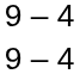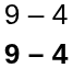row 2 | column 1: normal -> bold
